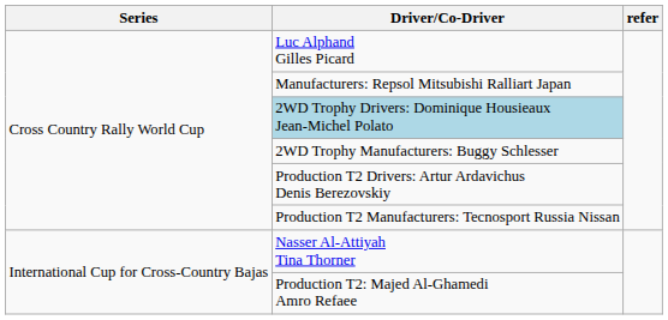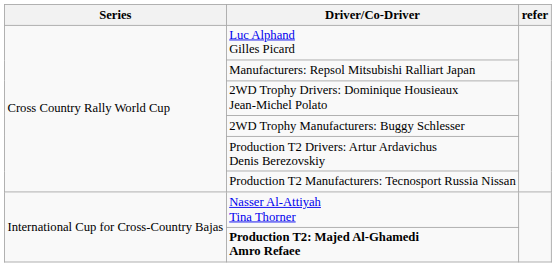2WD Trophy Drivers: Dominique Housieaux Jean-Michel Polato | Driver/Co-Driver: lightblue background -> no background
Production T2: Majed Al-Ghamedi Amro Refaee | Driver/Co-Driver: normal -> bold
